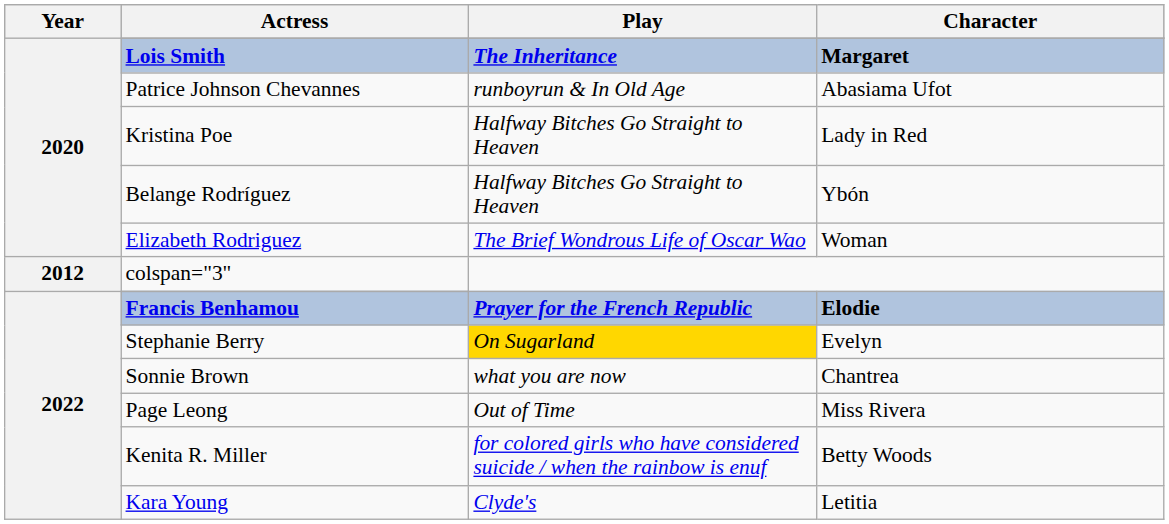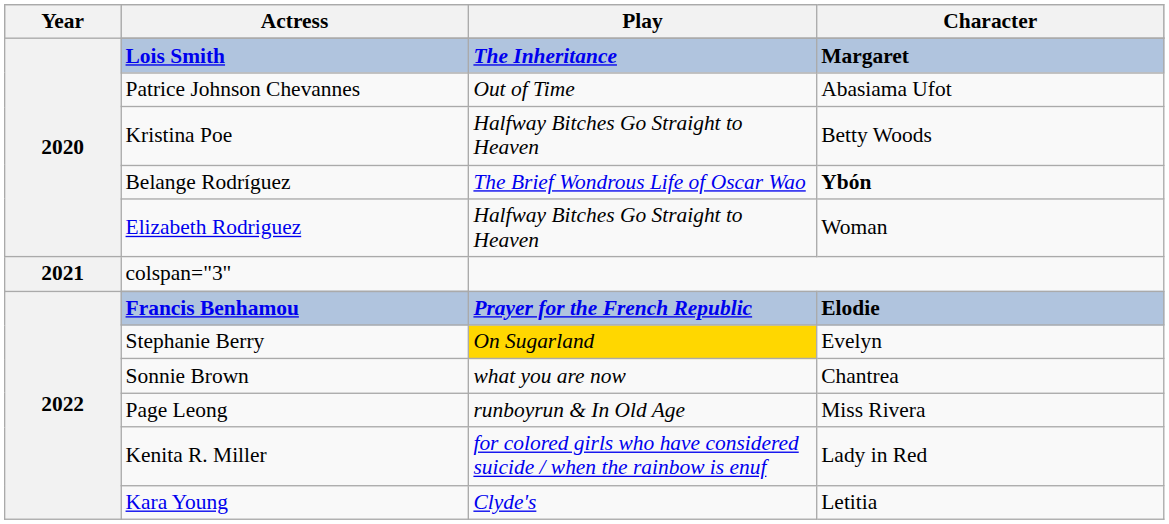Patrice Johnson Chevannes | Play: runboyrun & In Old Age -> Out of Time
Kristina Poe | Character: Lady in Red -> Betty Woods
Belange Rodríguez | Play: Halfway Bitches Go Straight to Heaven -> The Brief Wondrous Life of Oscar Wao
Belange Rodríguez | Character: normal -> bold
Elizabeth Rodriguez | Play: The Brief Wondrous Life of Oscar Wao -> Halfway Bitches Go Straight to Heaven
colspan="3" | Year / 2020: 2012 -> 2021
Page Leong | Play: Out of Time -> runboyrun & In Old Age
Kenita R. Miller | Character: Betty Woods -> Lady in Red
